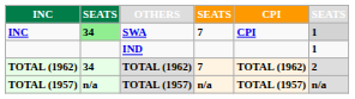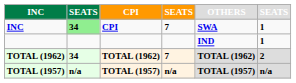columns swapped: CPI <-> OTHERS
row 2 | column 6: lightgrey background -> no background
